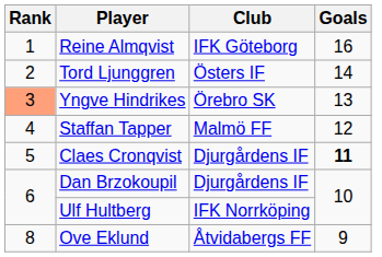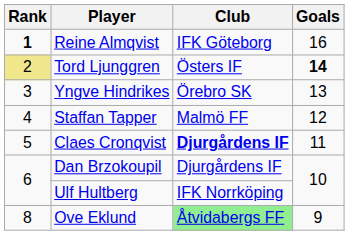Reine Almqvist | Rank: normal -> bold
Tord Ljunggren | Rank: no background -> khaki background
Tord Ljunggren | Goals: normal -> bold
Yngve Hindrikes | Rank: lightsalmon background -> no background
Claes Cronqvist | Club: normal -> bold
Claes Cronqvist | Goals: bold -> normal
Ove Eklund | Club: no background -> lightgreen background
